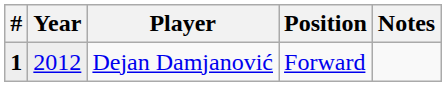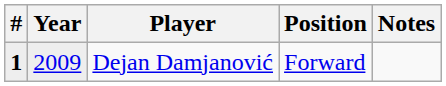Dejan Damjanović | Year: 2012 -> 2009
